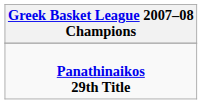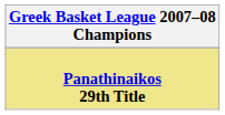row 2 | column 1: no background -> khaki background
